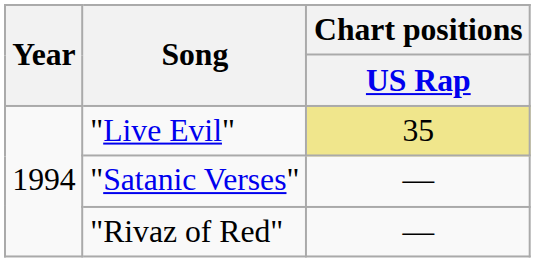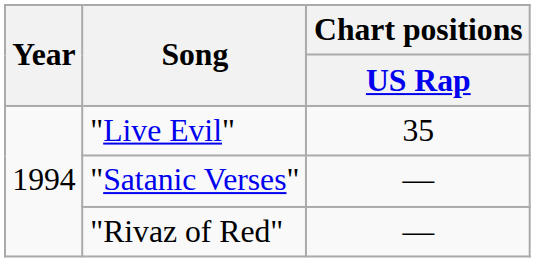"Live Evil" | Chart positions / US Rap: khaki background -> no background
